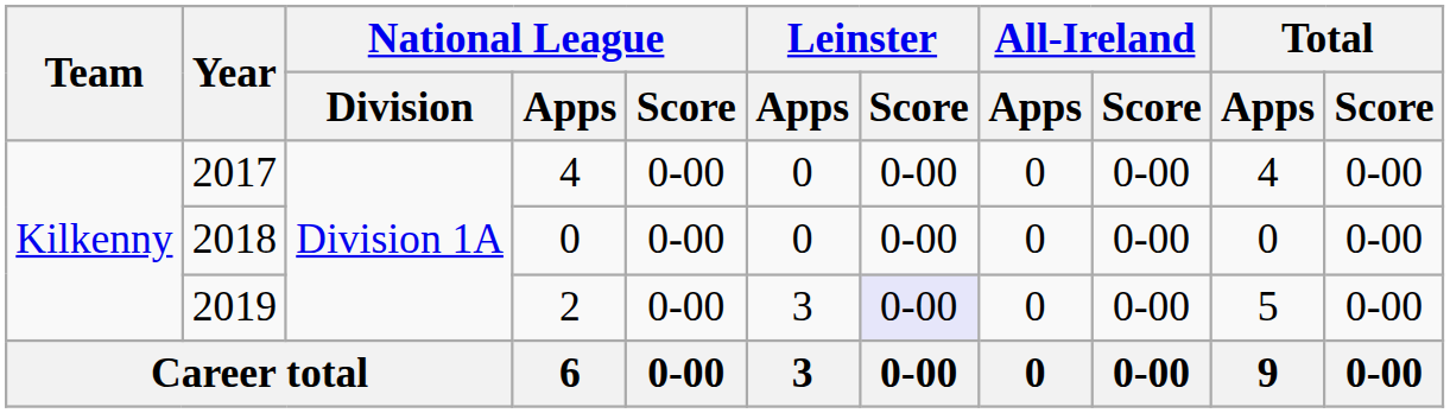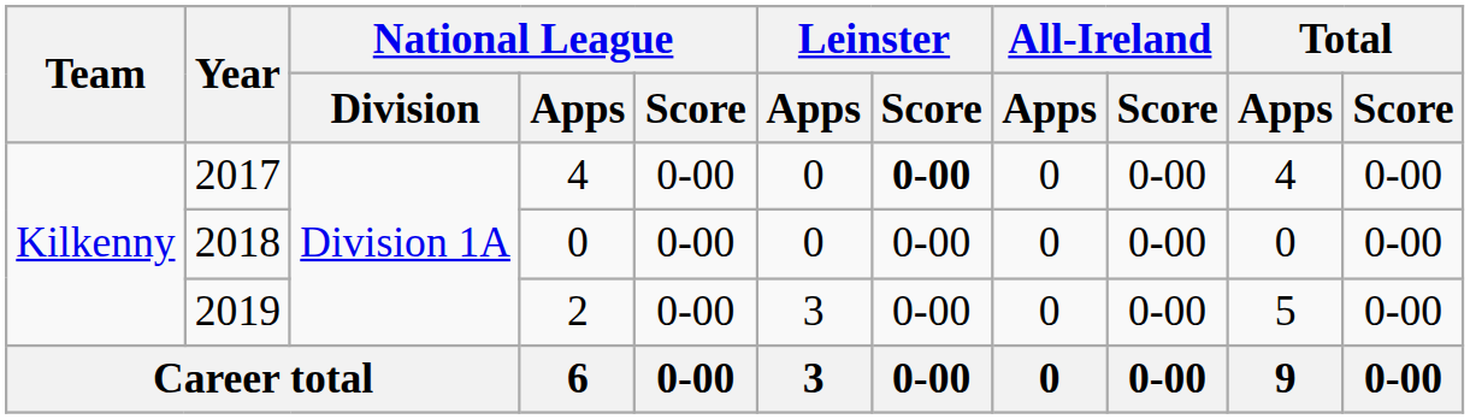2017 | Leinster / Score: normal -> bold
2019 | Leinster / Score: lavender background -> no background
